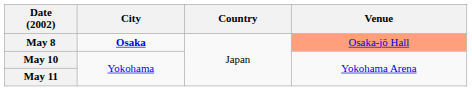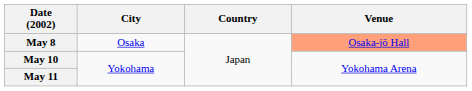May 8 | City: bold -> normal
